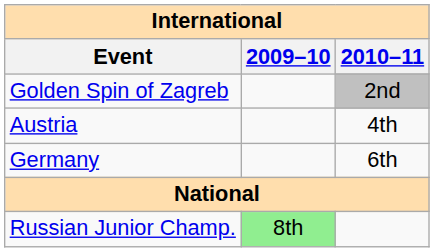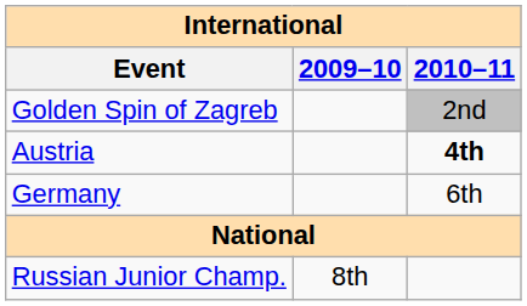Austria | 2010–11: normal -> bold
Russian Junior Champ. | 2009–10: lightgreen background -> no background
